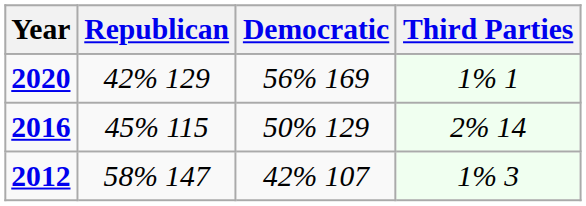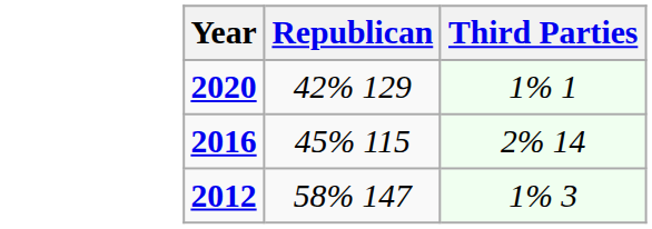- column: Democratic | 56% 169 | 50% 129 | 42% 107
